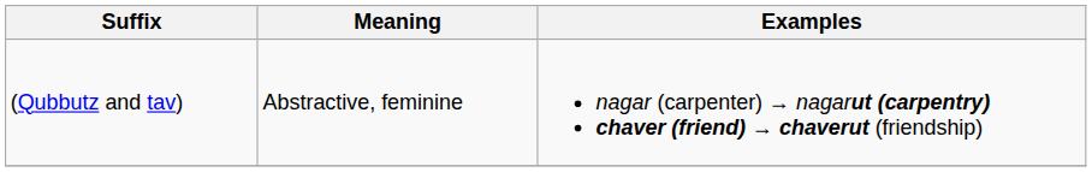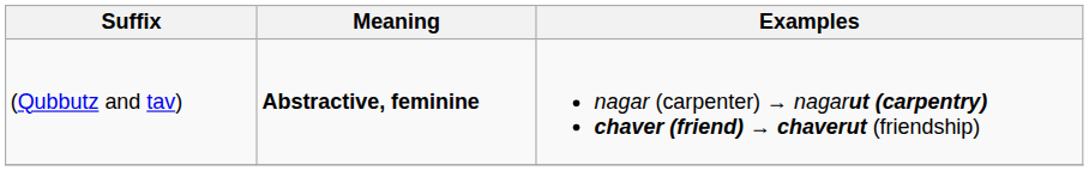(Qubbutz and tav) | Meaning: normal -> bold
